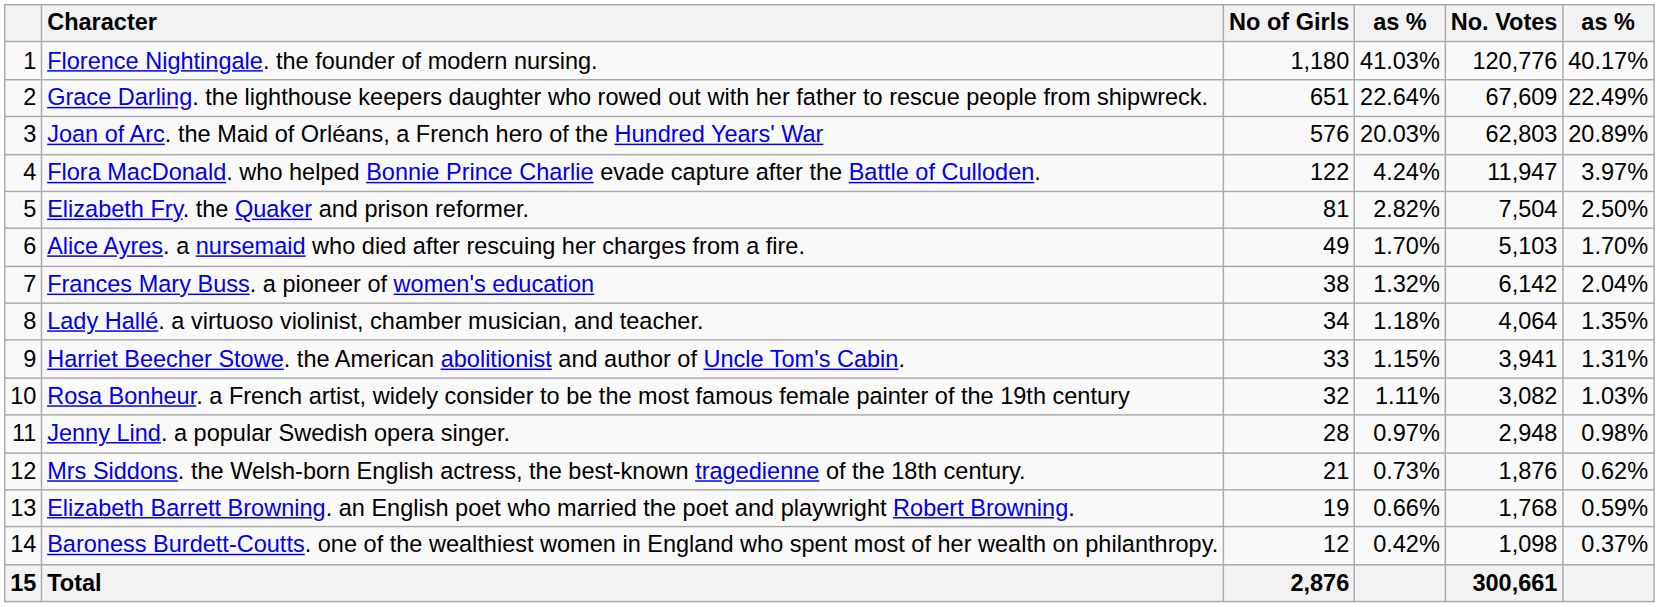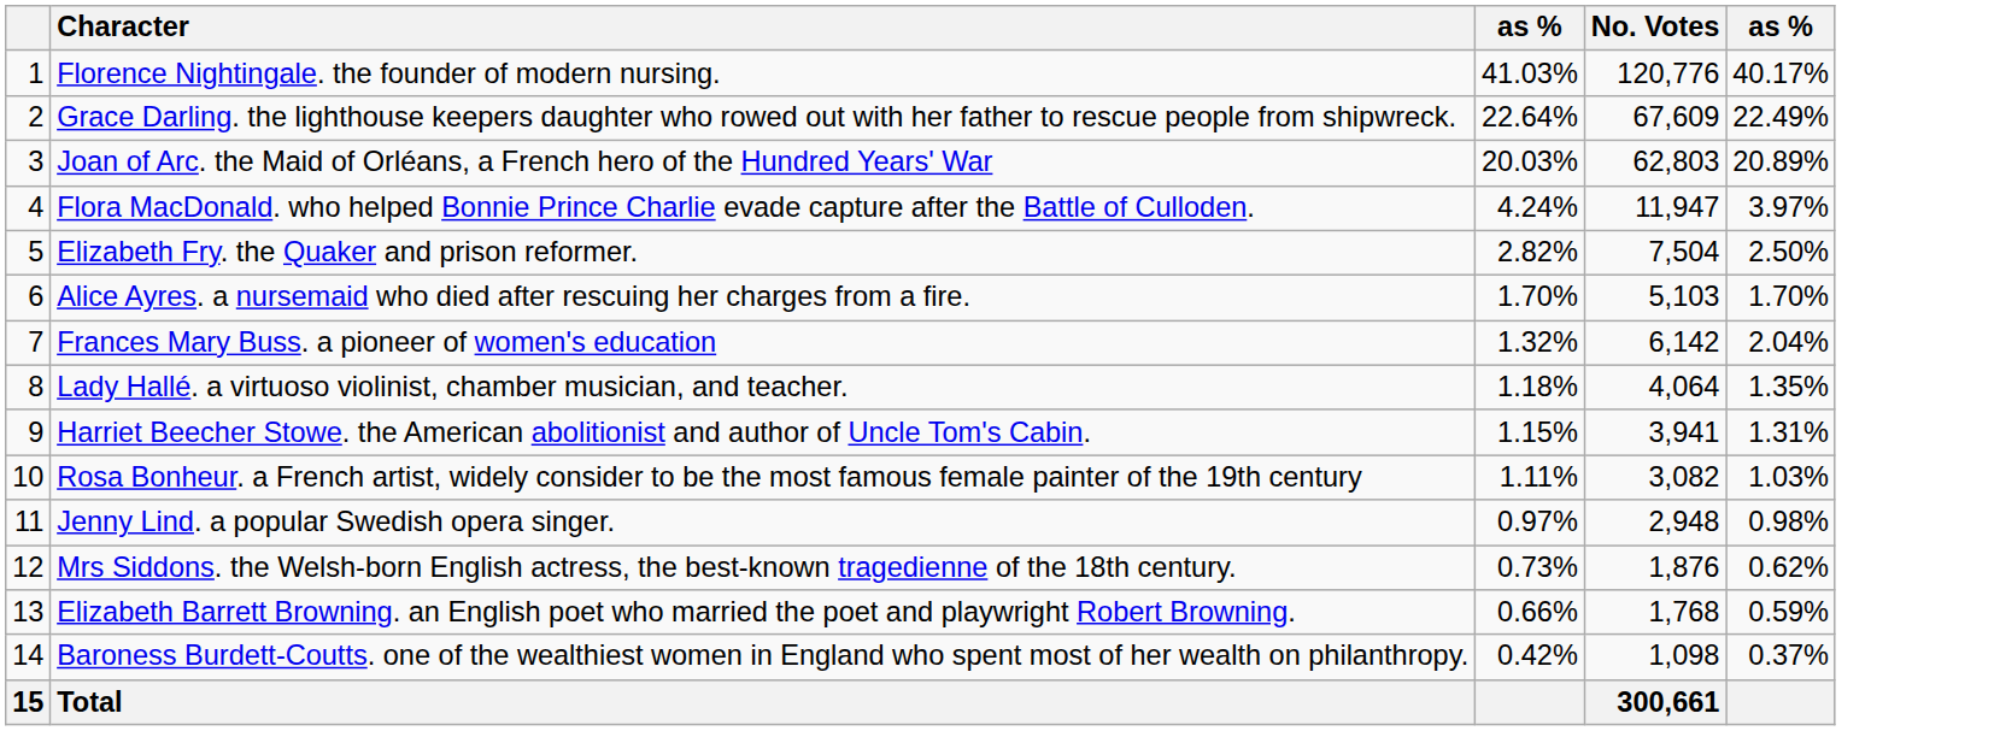- column: No of Girls | 1,180 | 651 | 576 | 122 | 81 | 49 | 38 | 34 | 33 | 32 | 28 | 21 | 19 | 12 | 2,876
